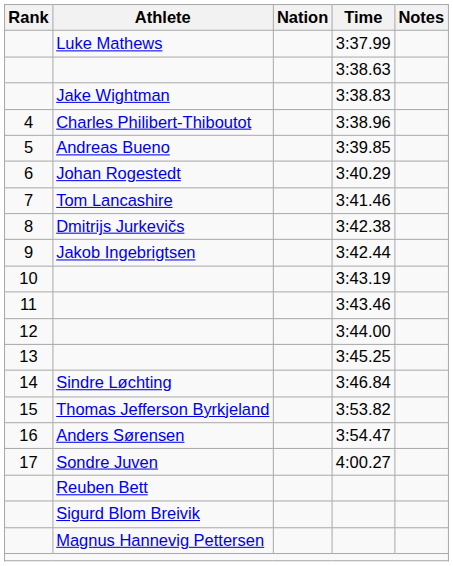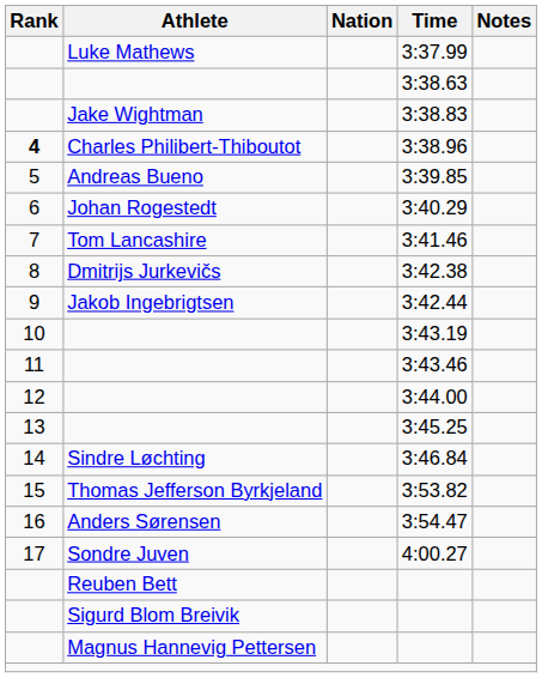3:38.96 | Rank: normal -> bold
